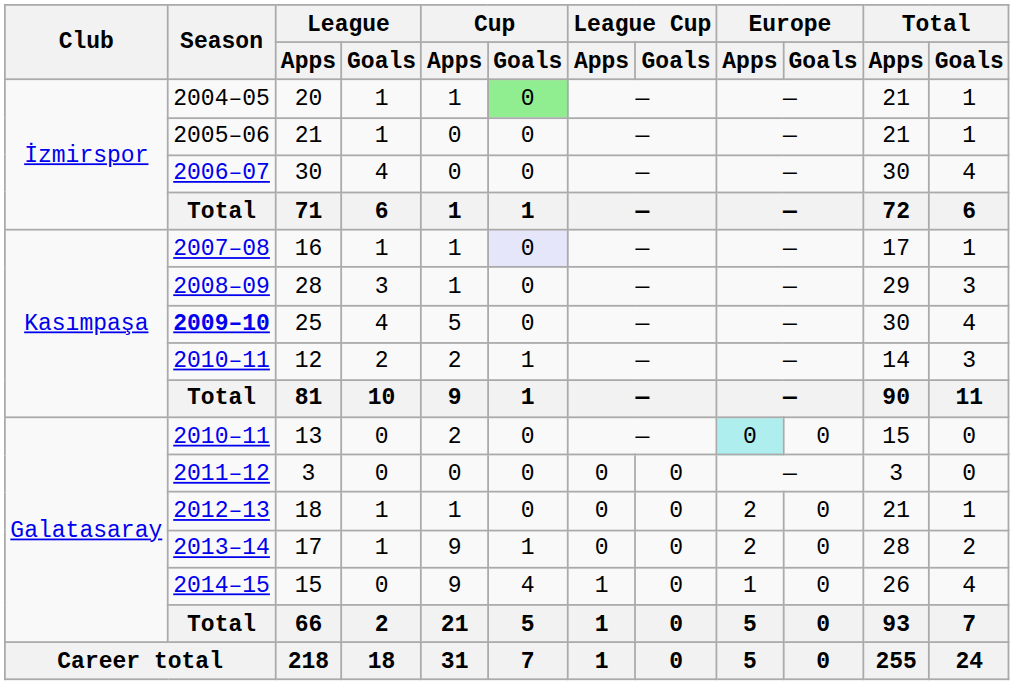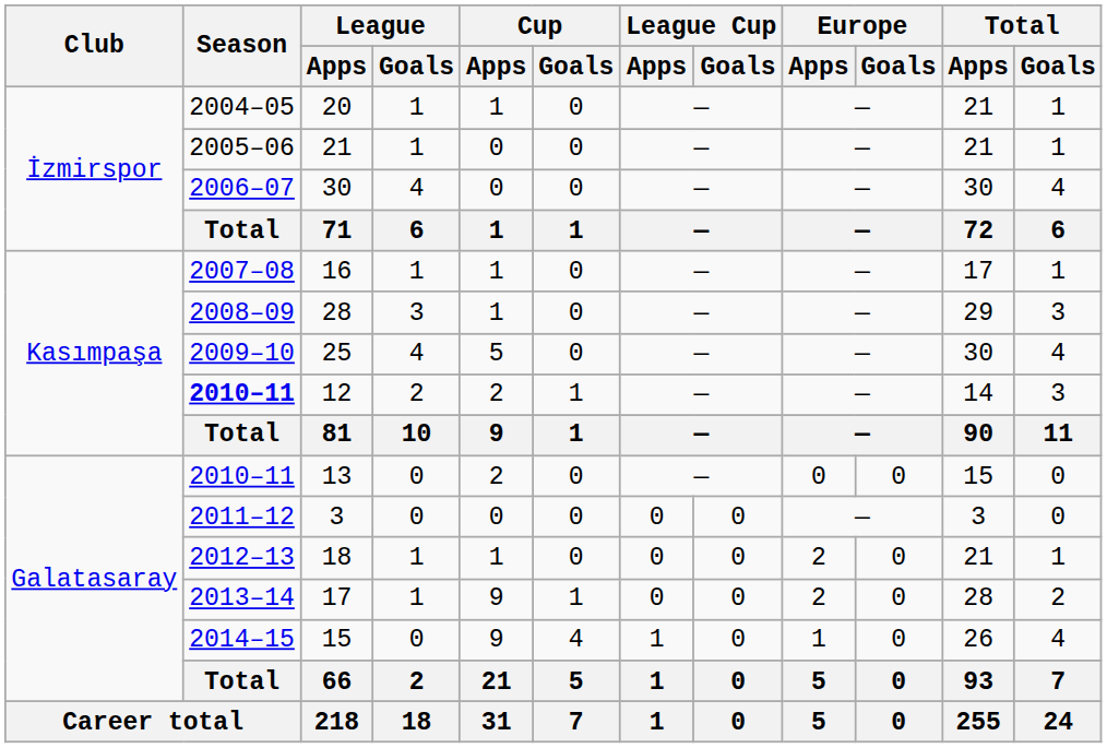20 | Cup / Goals: lightgreen background -> no background
16 | Cup / Goals: lavender background -> no background
25 | Season: bold -> normal
12 | Season: normal -> bold
13 | Europe / Apps: paleturquoise background -> no background
